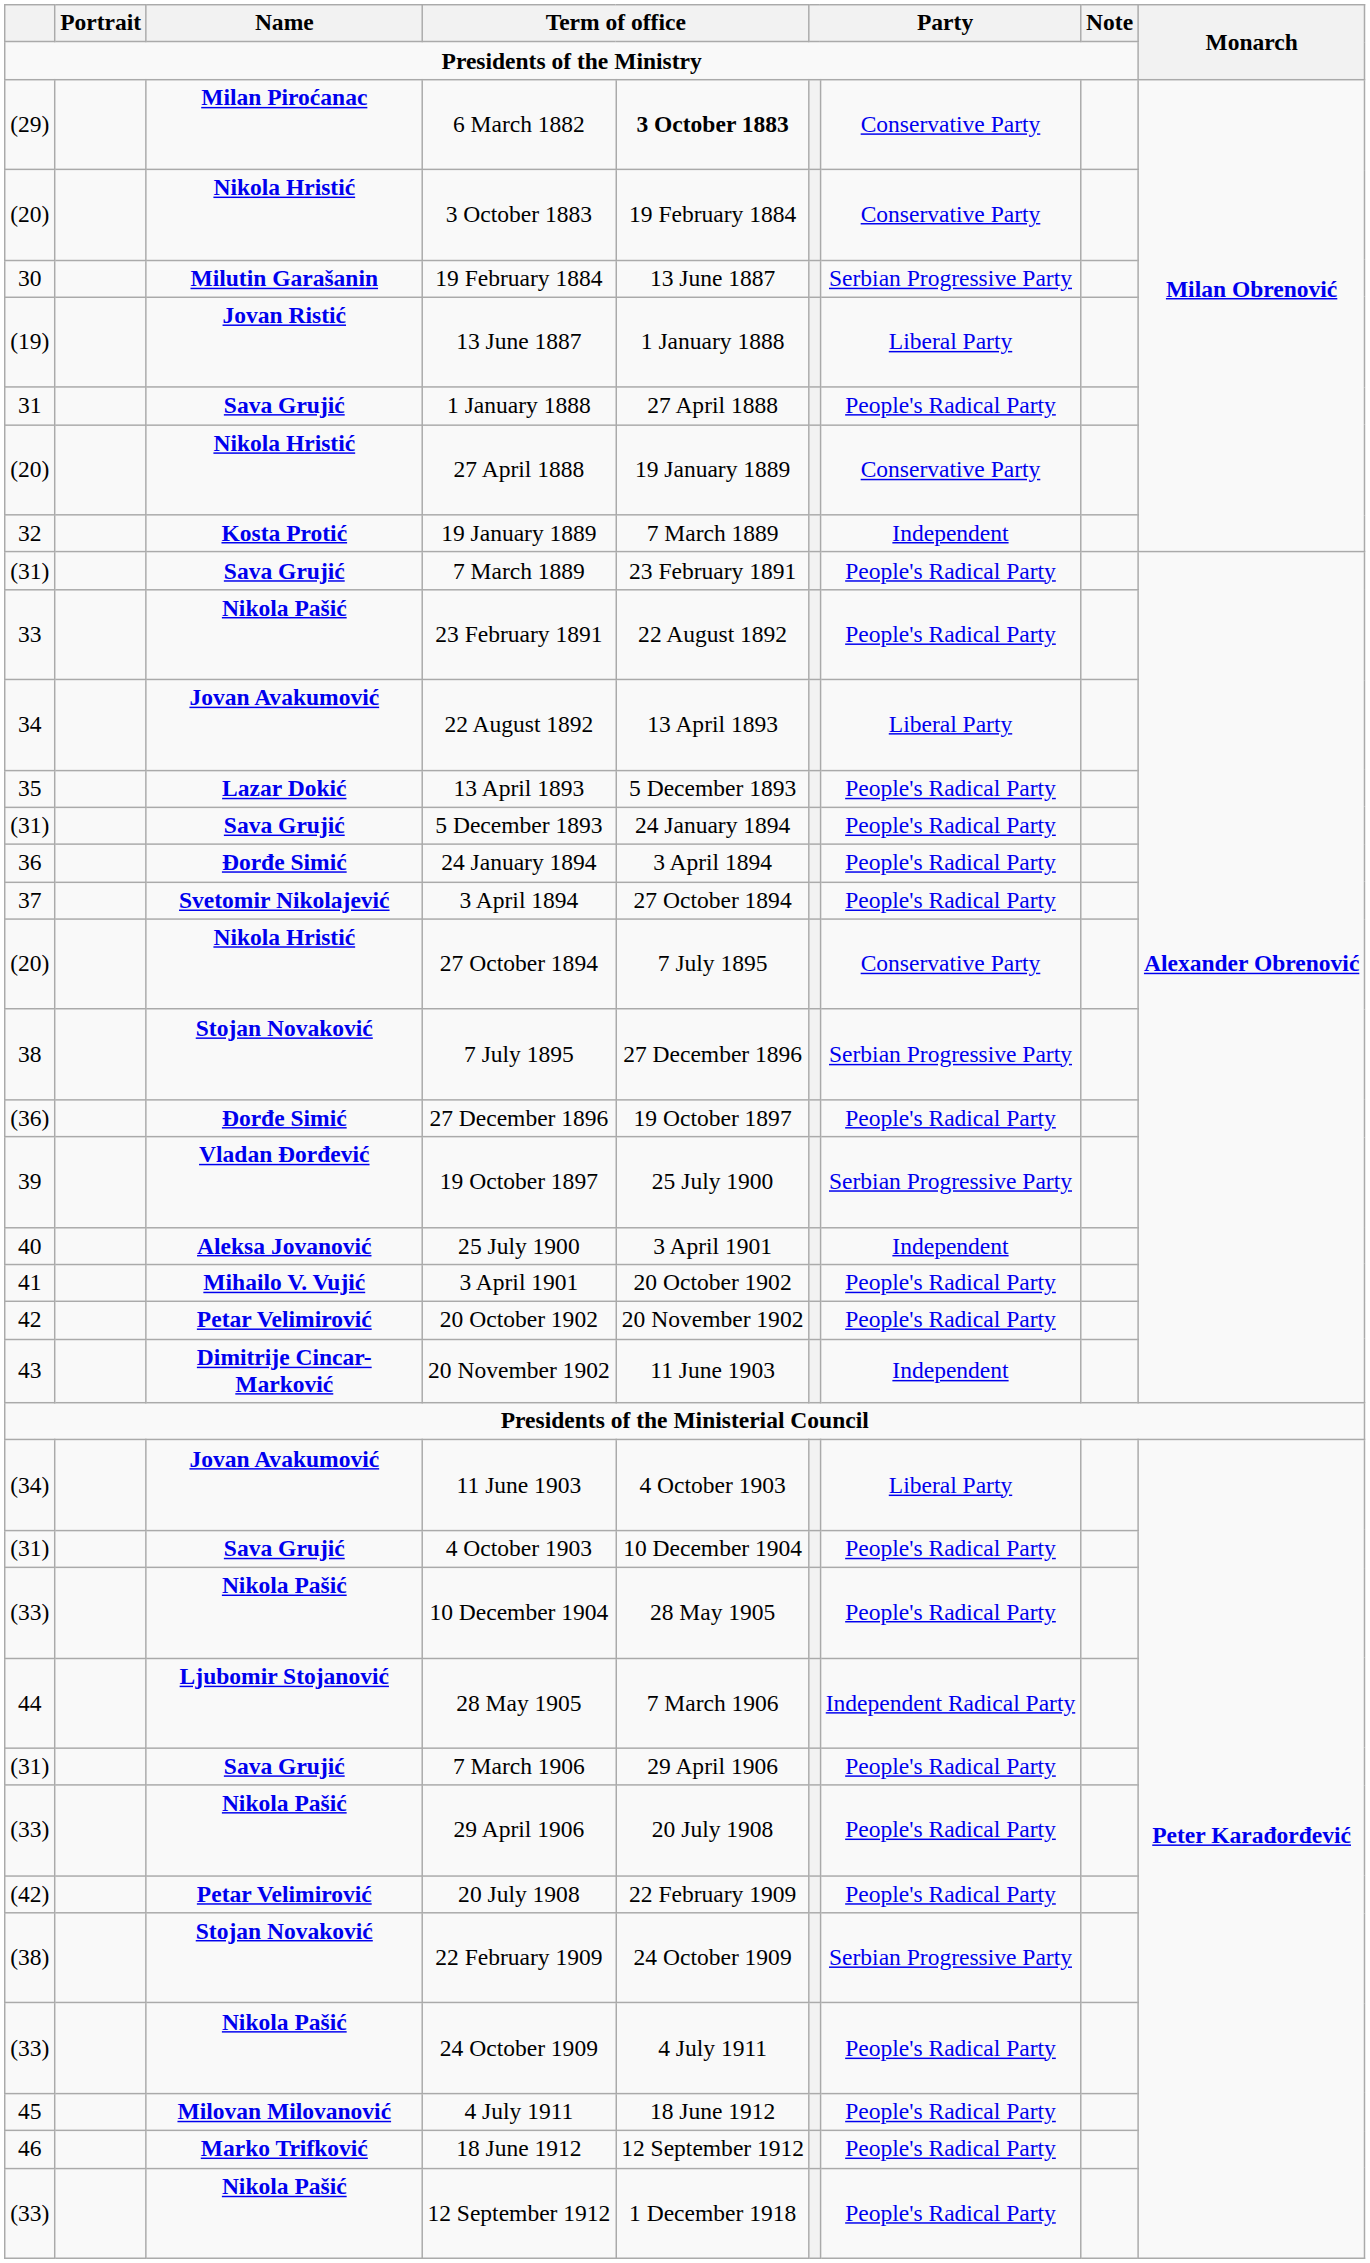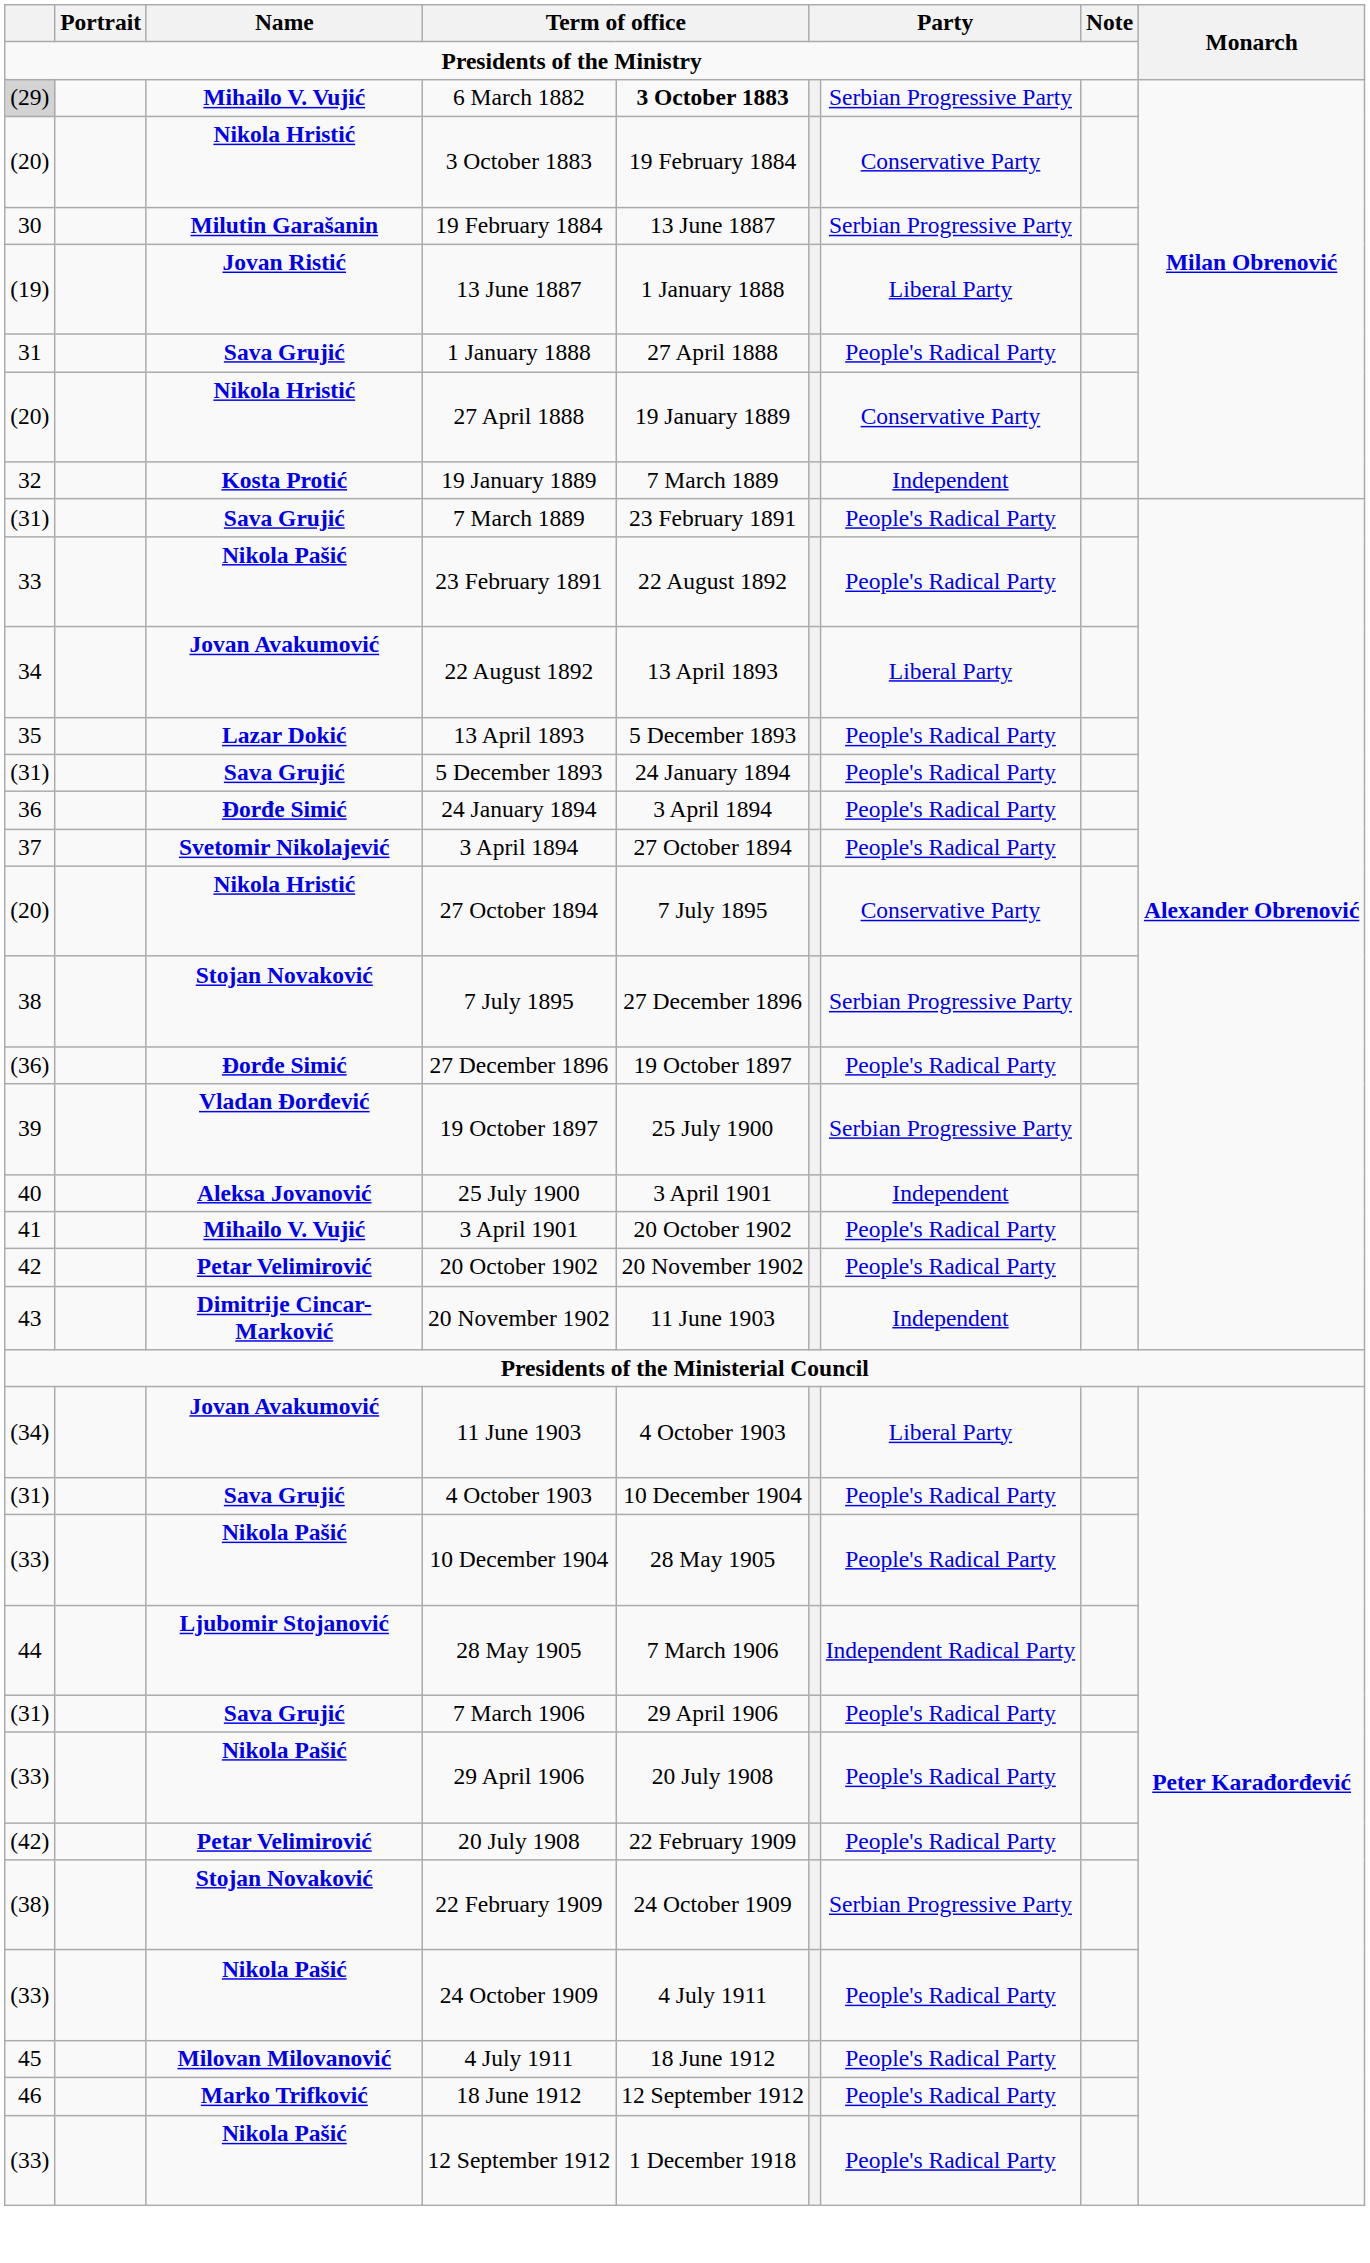6 March 1882 | column 1: no background -> lightgrey background
6 March 1882 | Name: Milan Piroćanac -> Mihailo V. Vujić
6 March 1882 | column 7: Conservative Party -> Serbian Progressive Party
